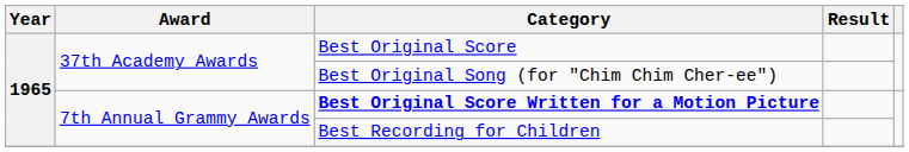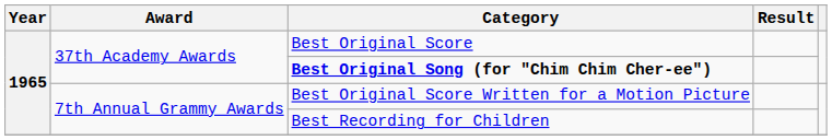Best Original Song (for "Chim Chim Cher-ee") | Category: normal -> bold
Best Original Score Written for a Motion Picture | Category: bold -> normal
